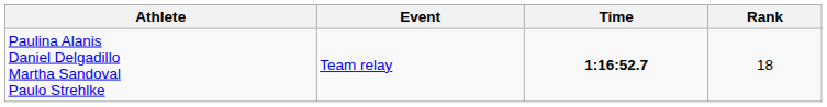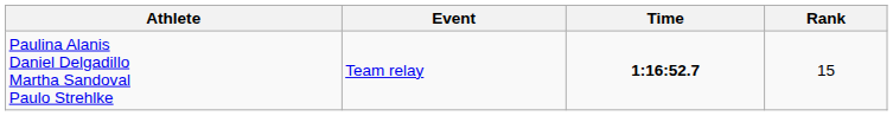row 2 | Rank: 18 -> 15
